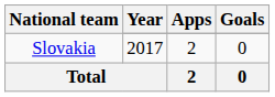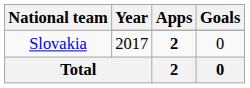2017 | Apps: normal -> bold
